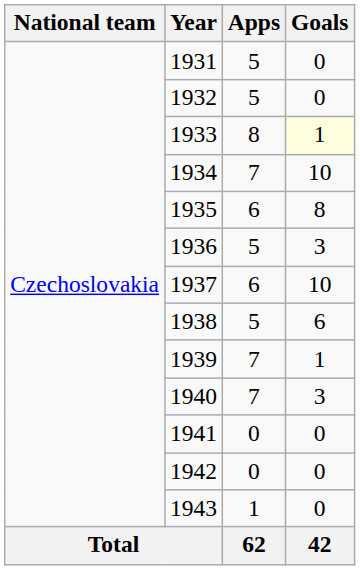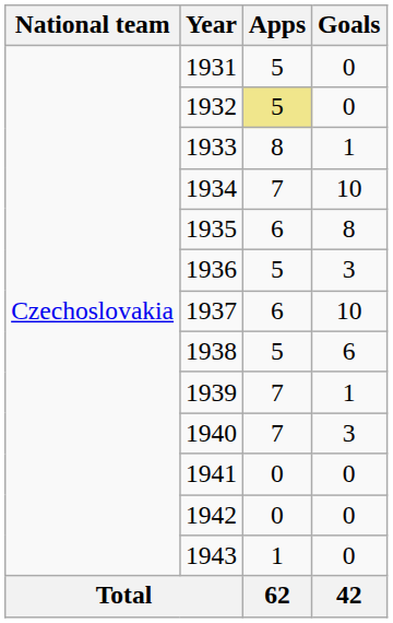1932 | Apps: no background -> khaki background
1933 | Goals: lightyellow background -> no background
